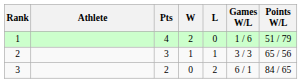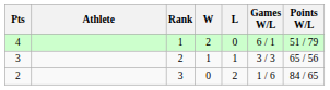columns swapped: Rank <-> Pts
row 2 | Games W/L: 1 / 6 -> 6 / 1
row 4 | Games W/L: 6 / 1 -> 1 / 6
